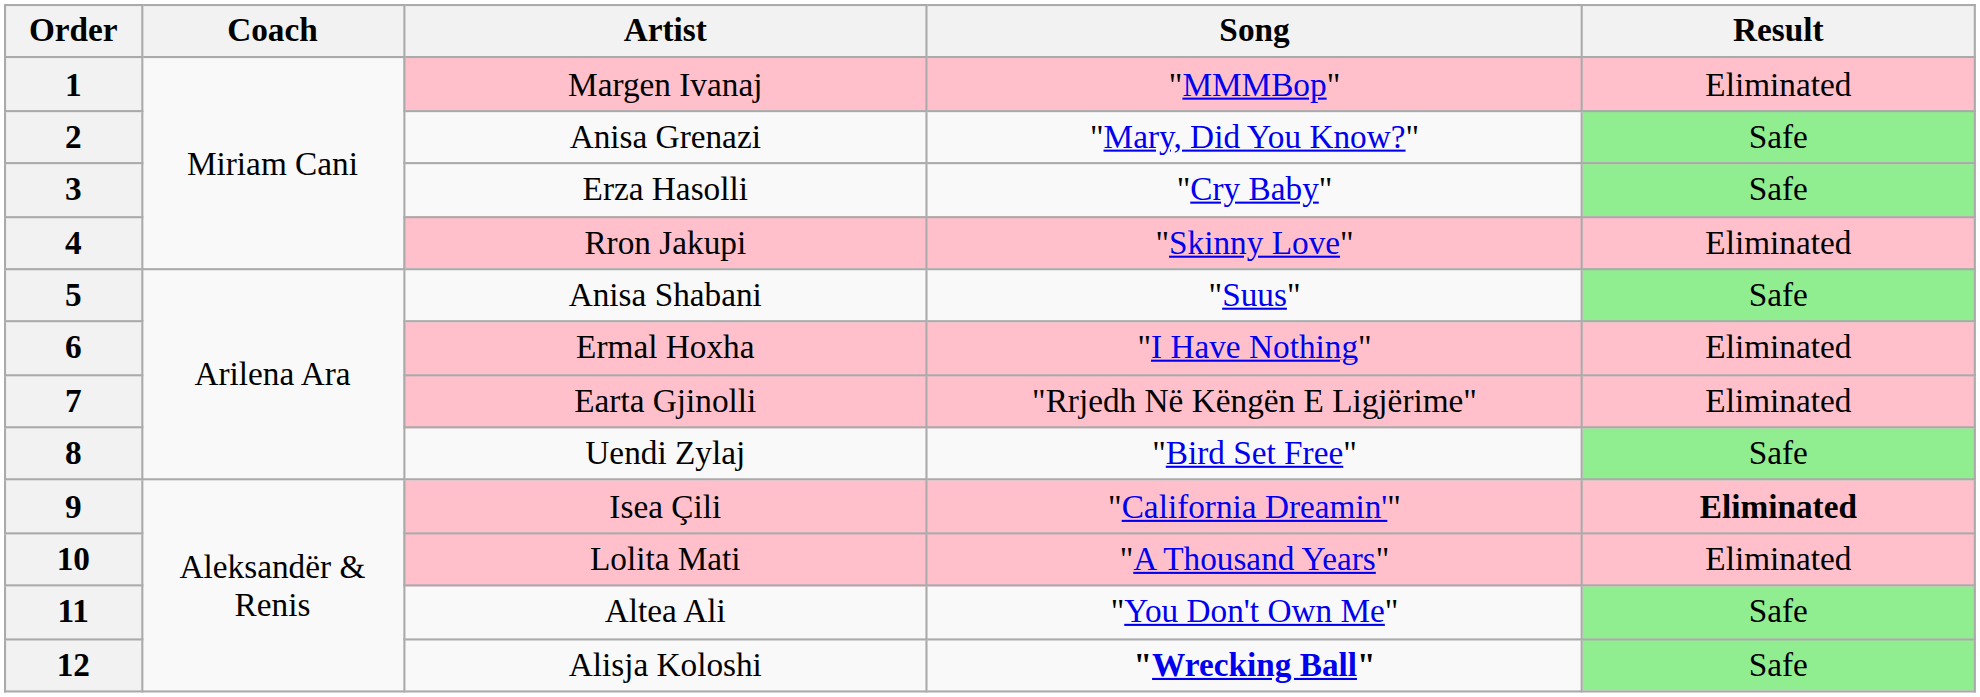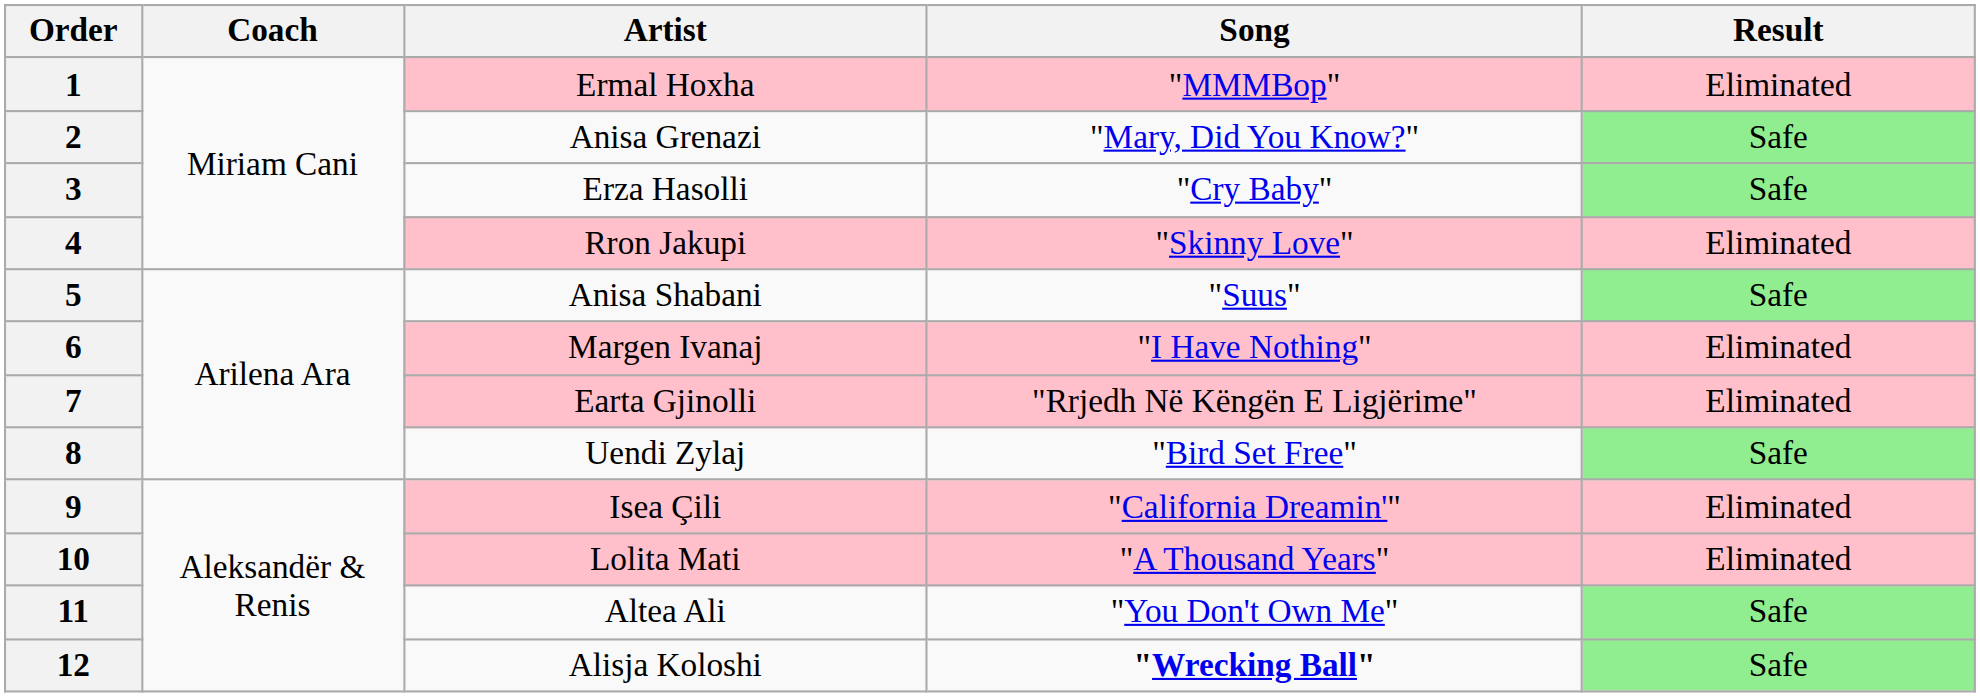1 | Artist: Margen Ivanaj -> Ermal Hoxha
6 | Artist: Ermal Hoxha -> Margen Ivanaj
9 | Result: bold -> normal
